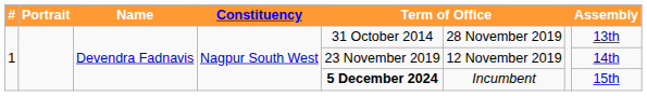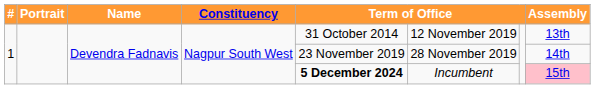row 2 | column 6: 28 November 2019 -> 12 November 2019
row 3 | column 6: 12 November 2019 -> 28 November 2019
row 4 | Assembly: no background -> pink background
